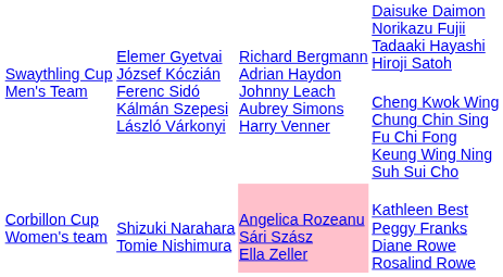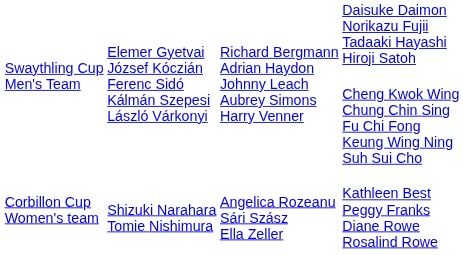Corbillon Cup Women's team | column 3: pink background -> no background
